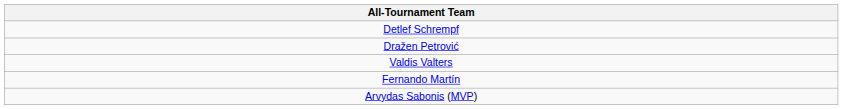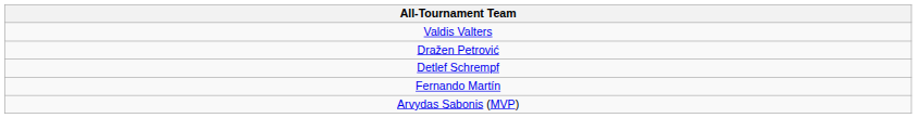row 2 | column 1: Detlef Schrempf -> Valdis Valters
row 4 | column 1: Valdis Valters -> Detlef Schrempf
